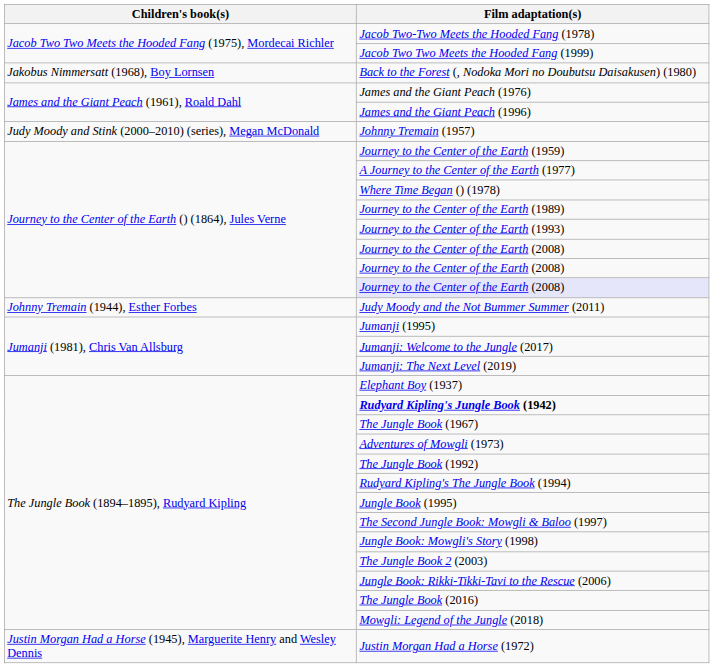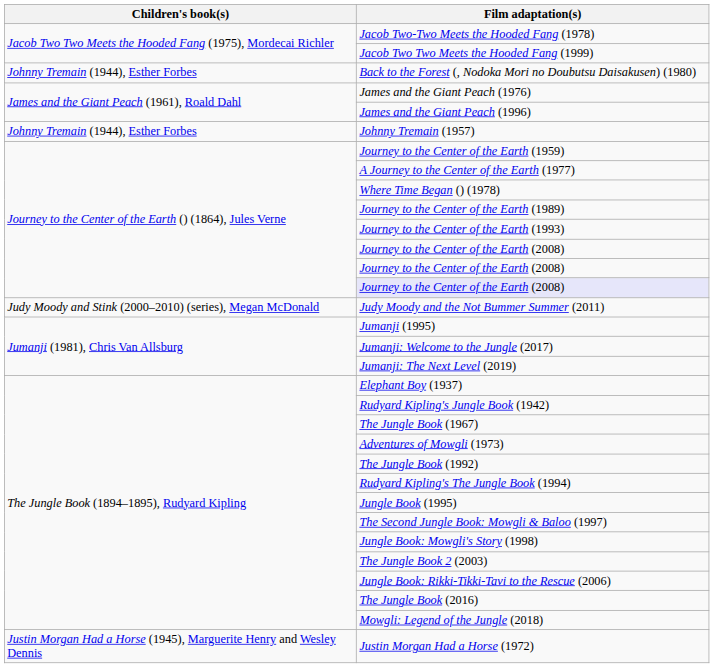row 4 | Children's book(s): Jakobus Nimmersatt (1968), Boy Lornsen -> Johnny Tremain (1944), Esther Forbes
row 7 | Children's book(s): Judy Moody and Stink (2000–2010) (series), Megan McDonald -> Johnny Tremain (1944), Esther Forbes
row 16 | Children's book(s): Johnny Tremain (1944), Esther Forbes -> Judy Moody and Stink (2000–2010) (series), Megan McDonald
row 21 | Film adaptation(s): bold -> normal
